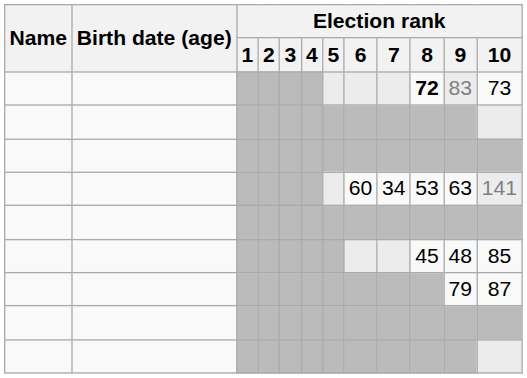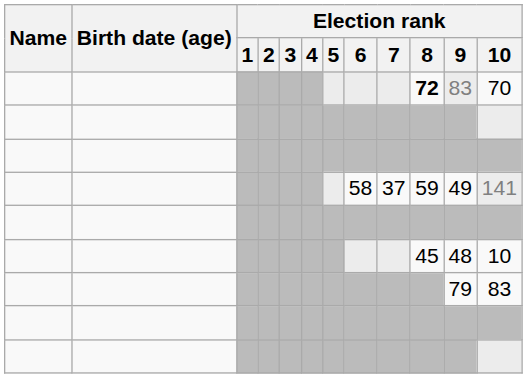row 3 | Election rank / 10: 73 -> 70
row 6 | Election rank / 6: 60 -> 58
row 6 | Election rank / 7: 34 -> 37
row 6 | Election rank / 8: 53 -> 59
row 6 | Election rank / 9: 63 -> 49
row 8 | Election rank / 10: 85 -> 10
row 9 | Election rank / 10: 87 -> 83
